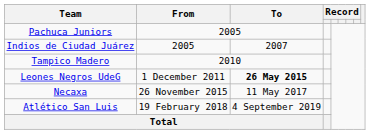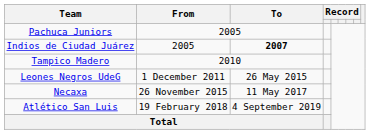Indios de Ciudad Juárez | To: normal -> bold
Leones Negros UdeG | To: bold -> normal
